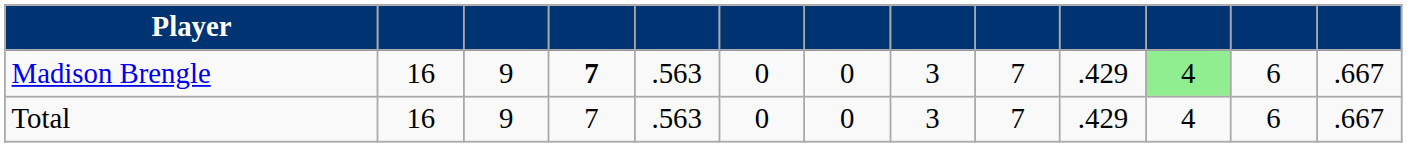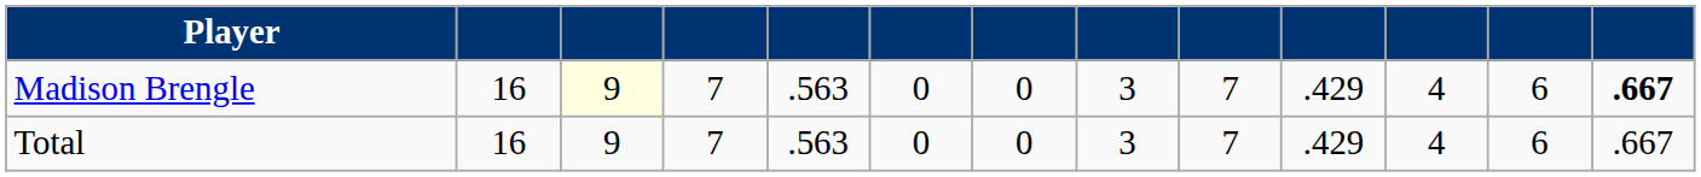Madison Brengle | column 3: no background -> lightyellow background
Madison Brengle | column 4: bold -> normal
Madison Brengle | column 11: lightgreen background -> no background
Madison Brengle | column 13: normal -> bold
